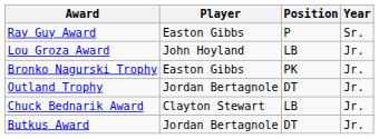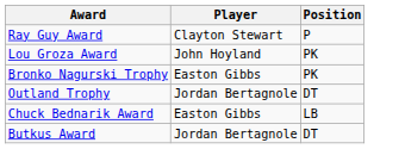- column: Year | Sr. | Jr. | Jr. | Jr. | Jr. | Jr.
Ray Guy Award | Player: Easton Gibbs -> Clayton Stewart
Lou Groza Award | Position: LB -> PK
Chuck Bednarik Award | Player: Clayton Stewart -> Easton Gibbs
